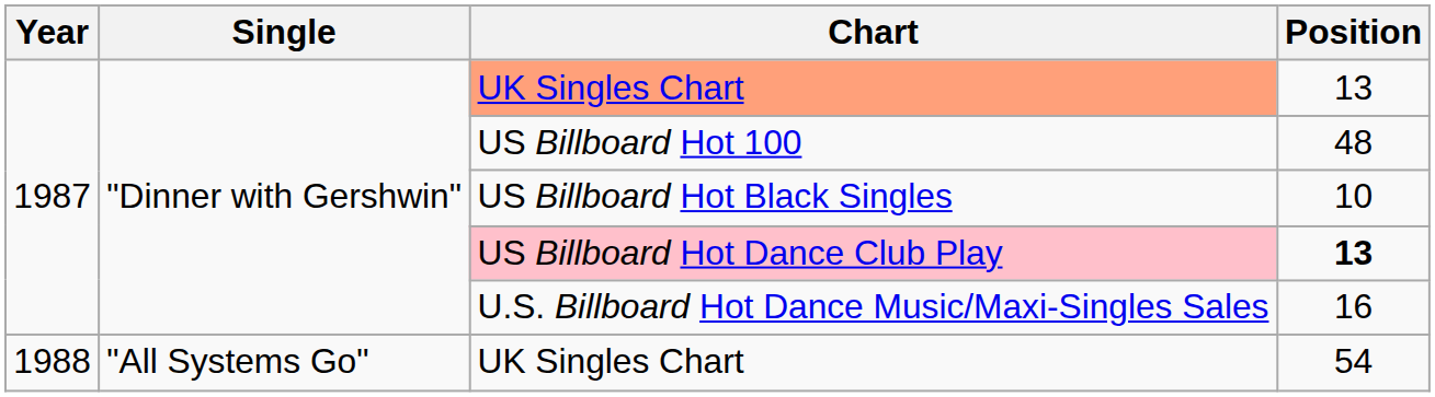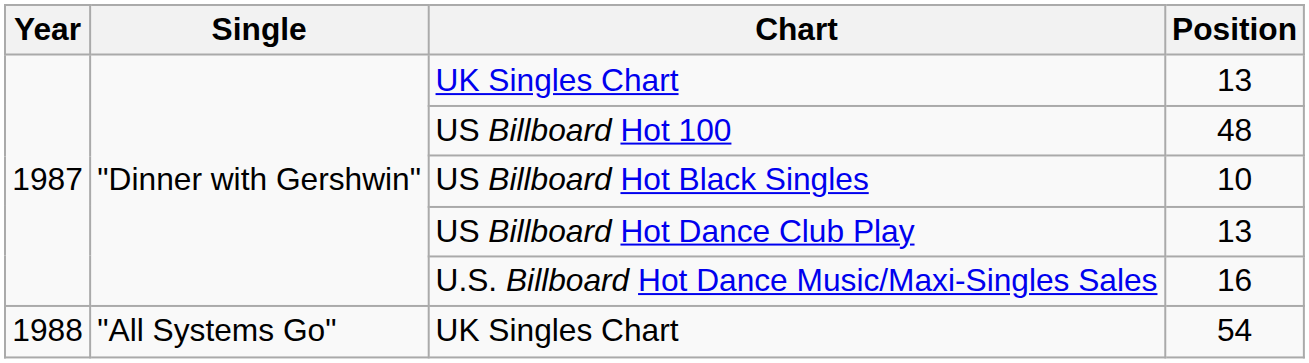UK Singles Chart / 13 | Chart: lightsalmon background -> no background
US Billboard Hot Dance Club Play | Chart: pink background -> no background
US Billboard Hot Dance Club Play | Position: bold -> normal
